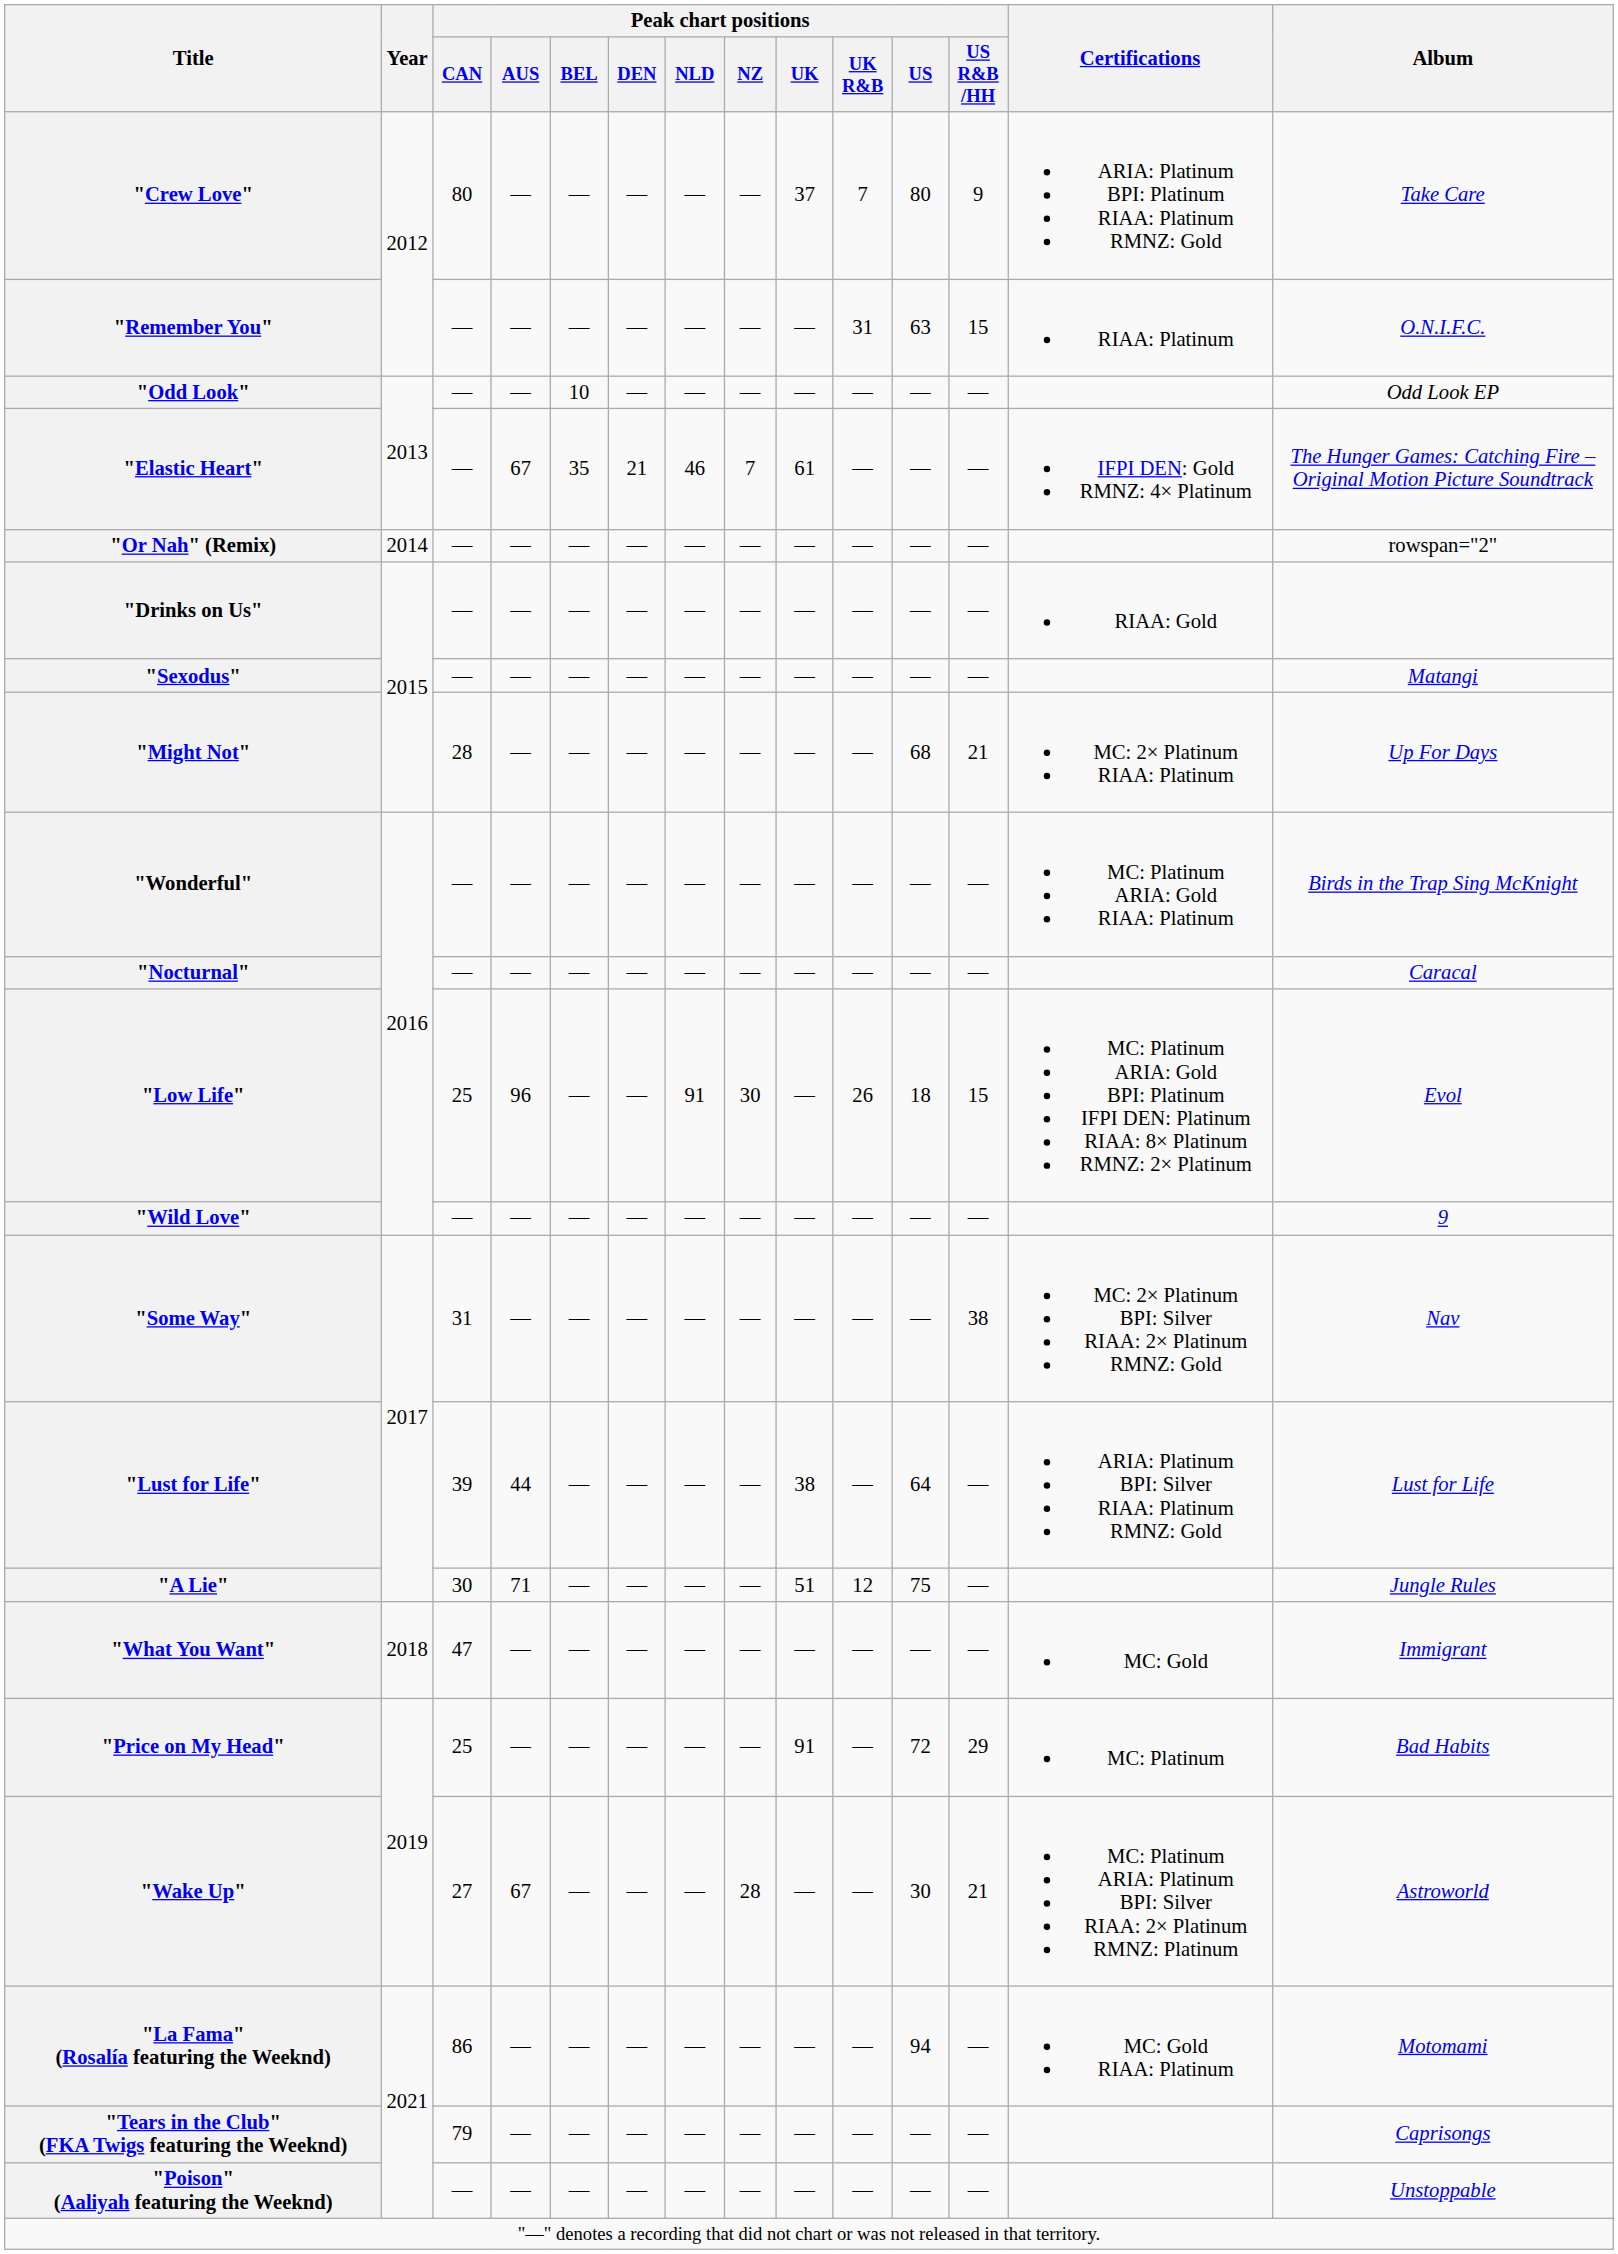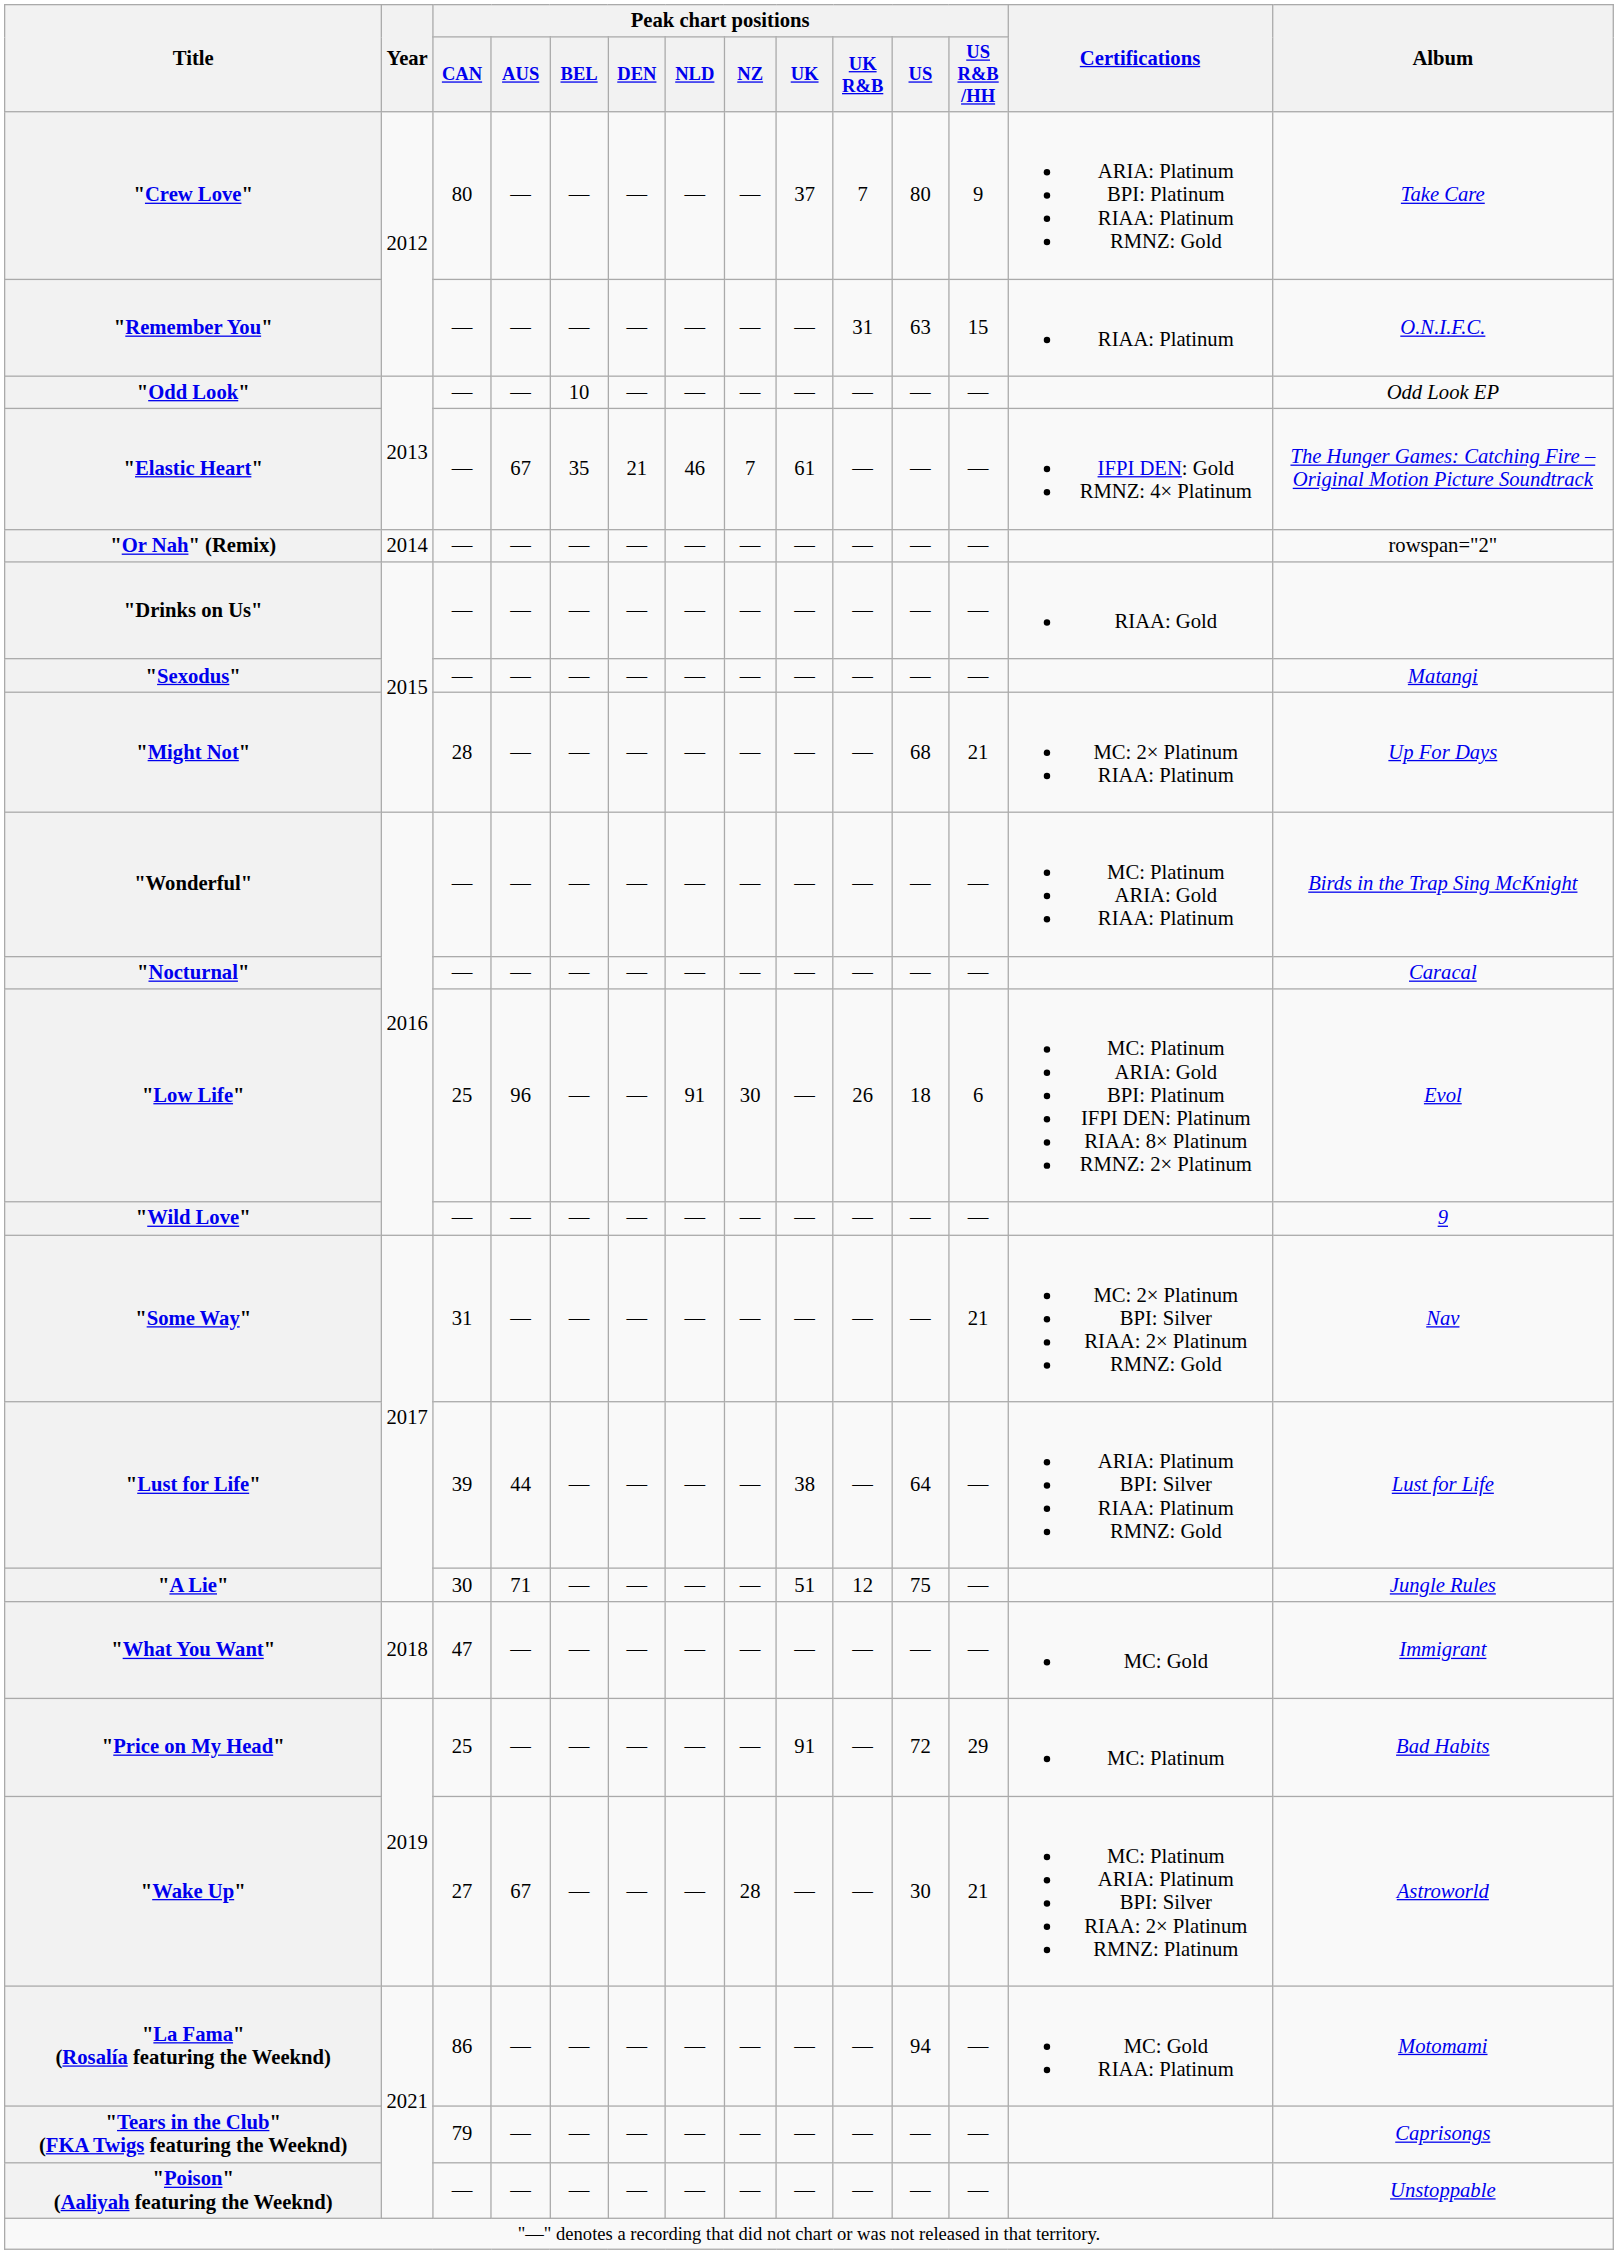"Low Life" | Peak chart positions / US R&B /HH: 15 -> 6
"Some Way" | Peak chart positions / US R&B /HH: 38 -> 21
